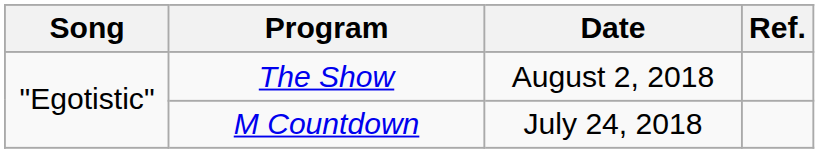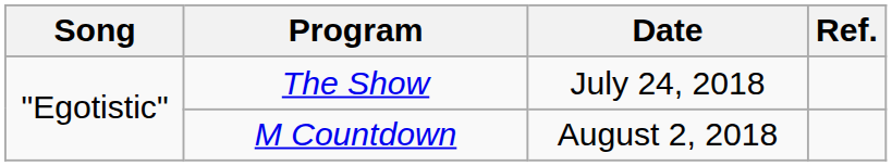The Show | Date: August 2, 2018 -> July 24, 2018
M Countdown | Date: July 24, 2018 -> August 2, 2018
